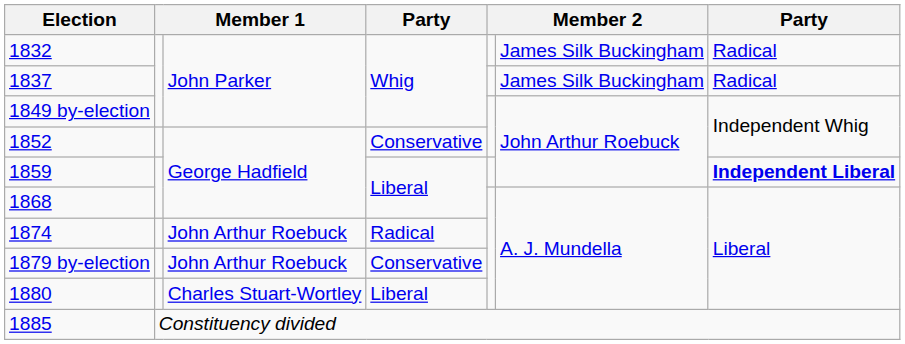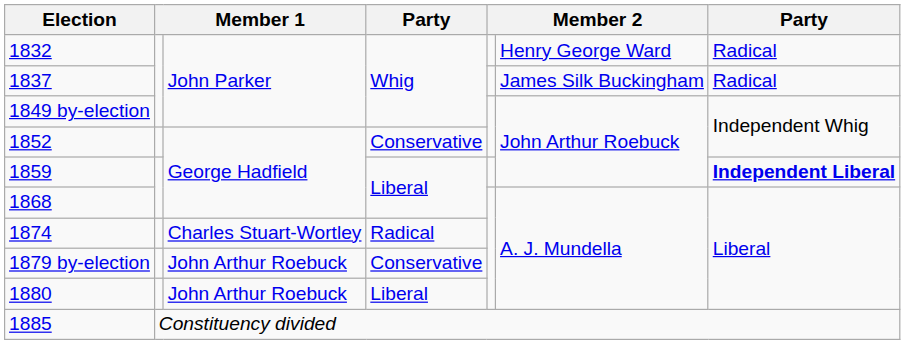1832 | column 6: James Silk Buckingham -> Henry George Ward
1874 | column 3: John Arthur Roebuck -> Charles Stuart-Wortley
1880 | column 3: Charles Stuart-Wortley -> John Arthur Roebuck
